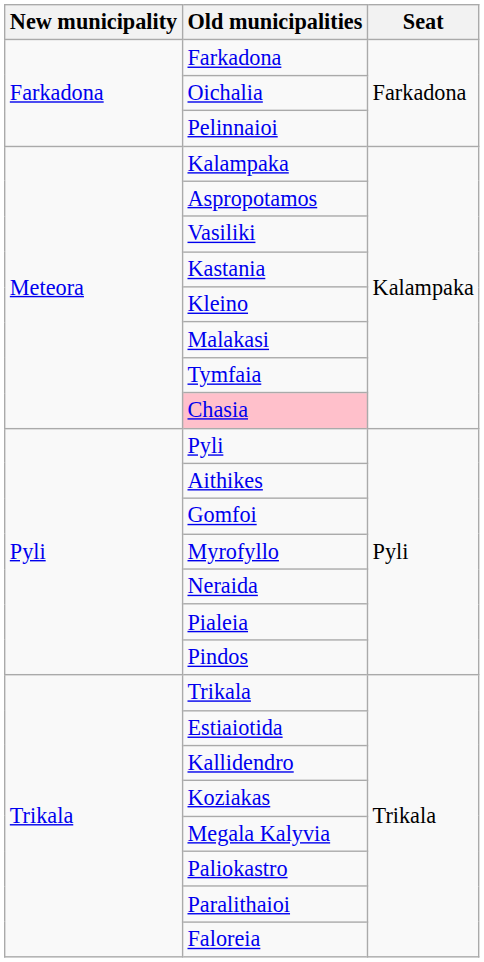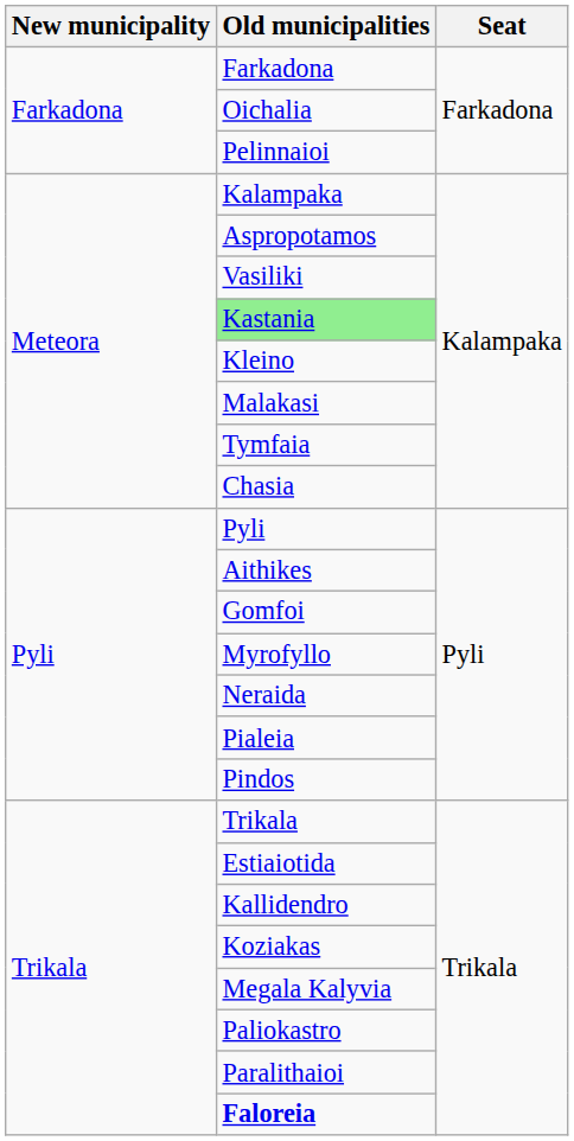Kastania | Old municipalities: no background -> lightgreen background
Chasia | Old municipalities: pink background -> no background
Faloreia | Old municipalities: normal -> bold
